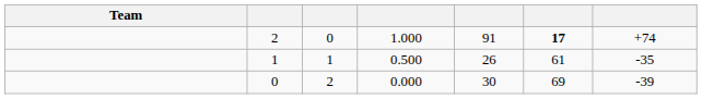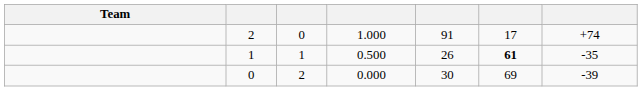row 2 | column 6: bold -> normal
row 3 | column 6: normal -> bold
